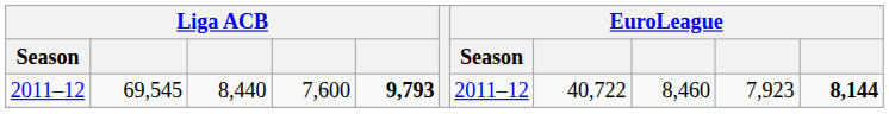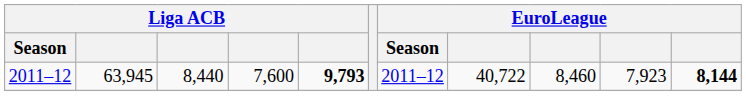row 3 | column 2: 69,545 -> 63,945
